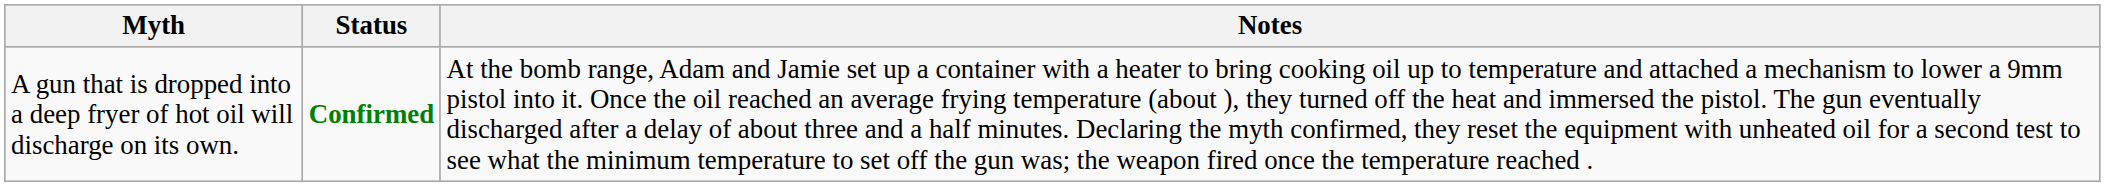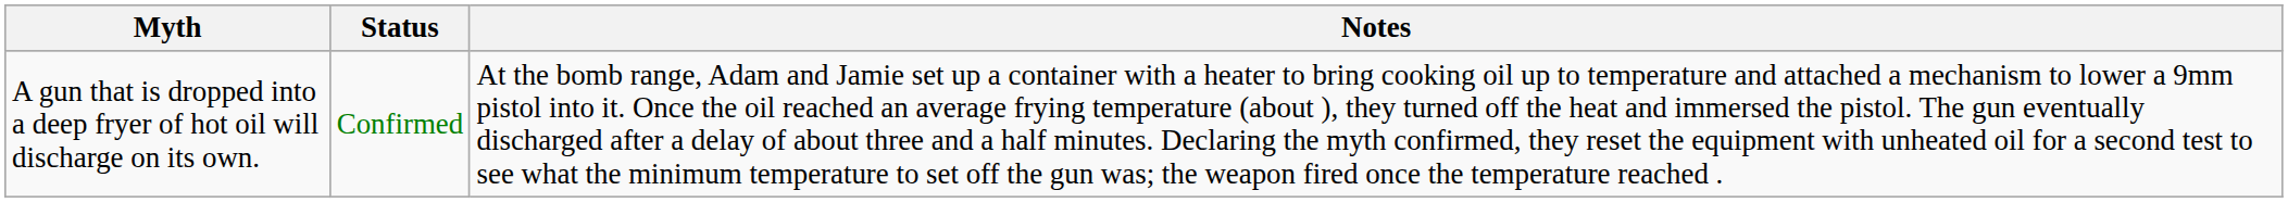row 2 | Status: bold -> normal
